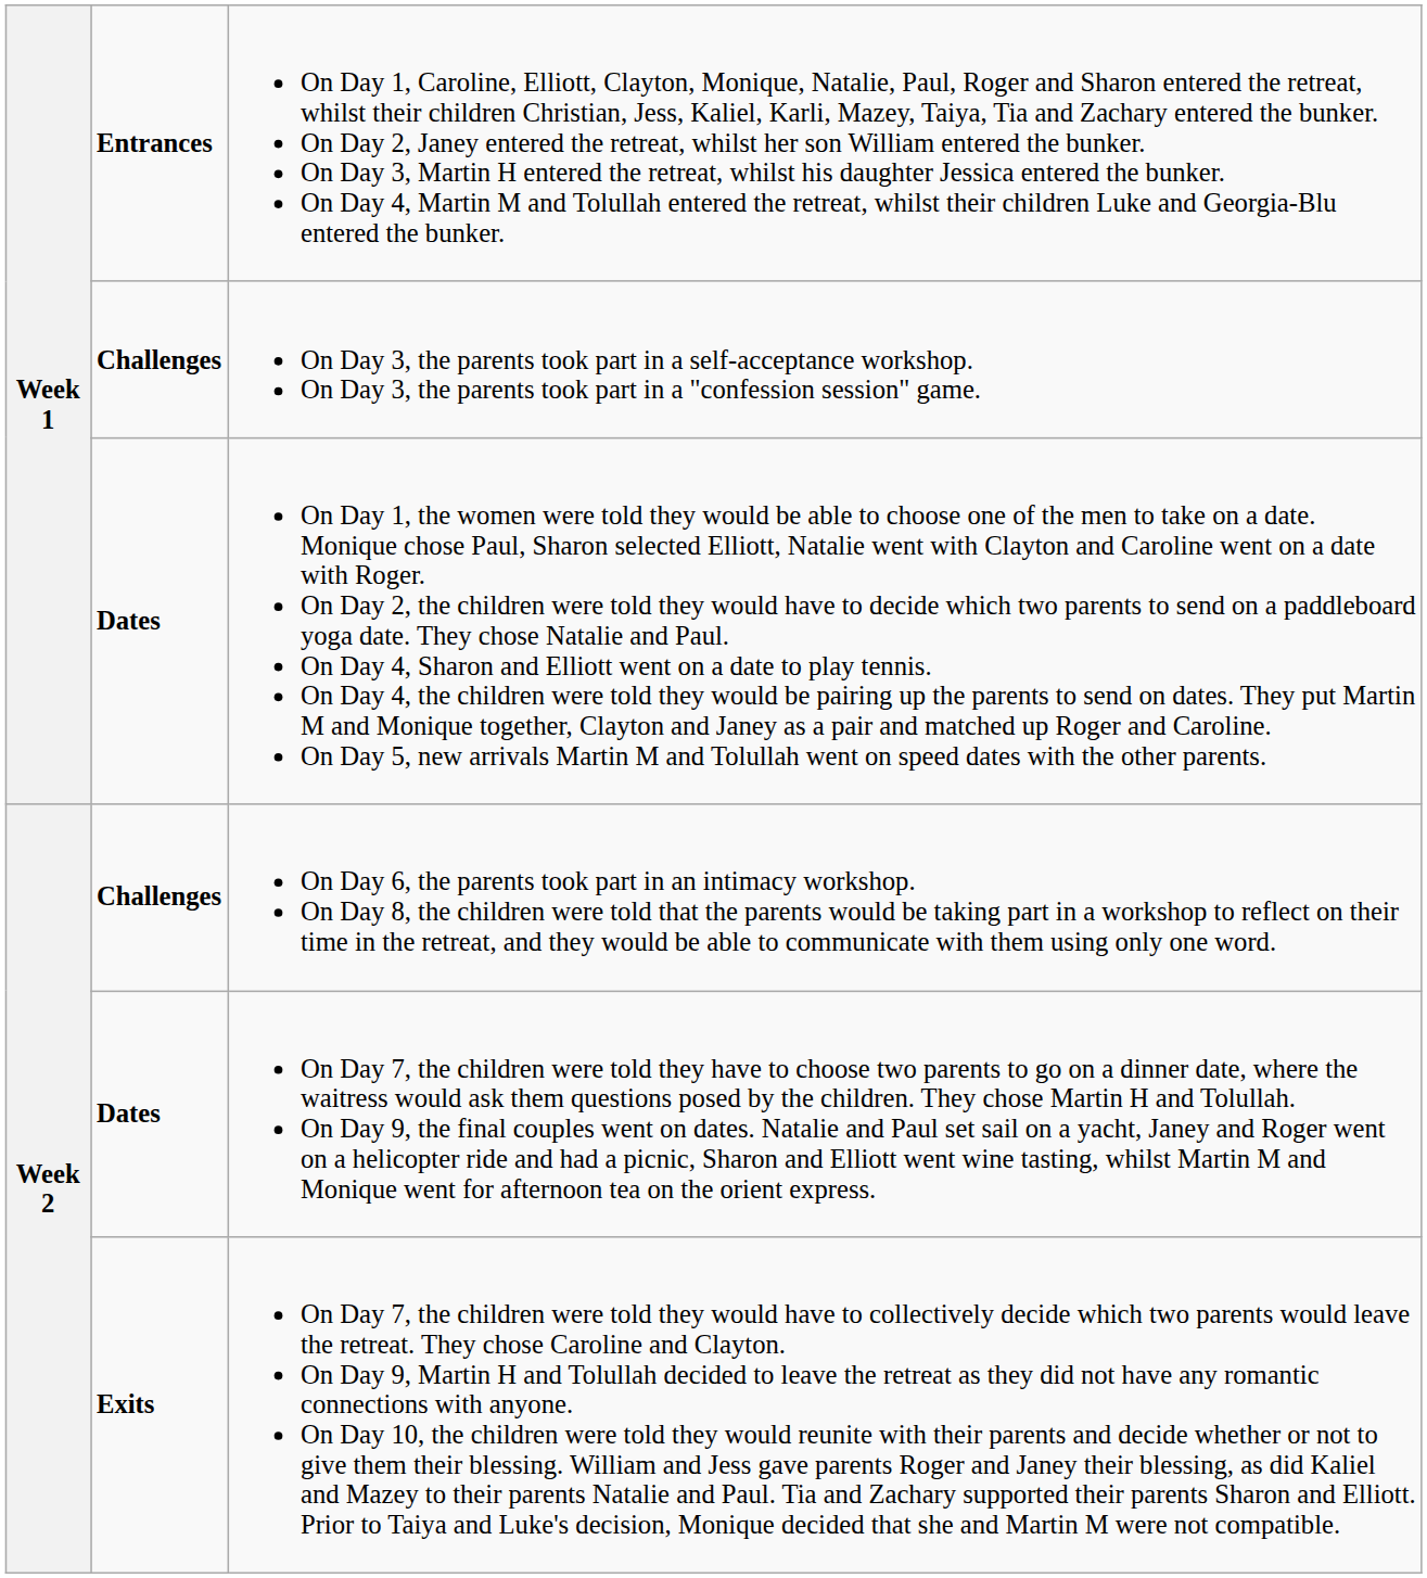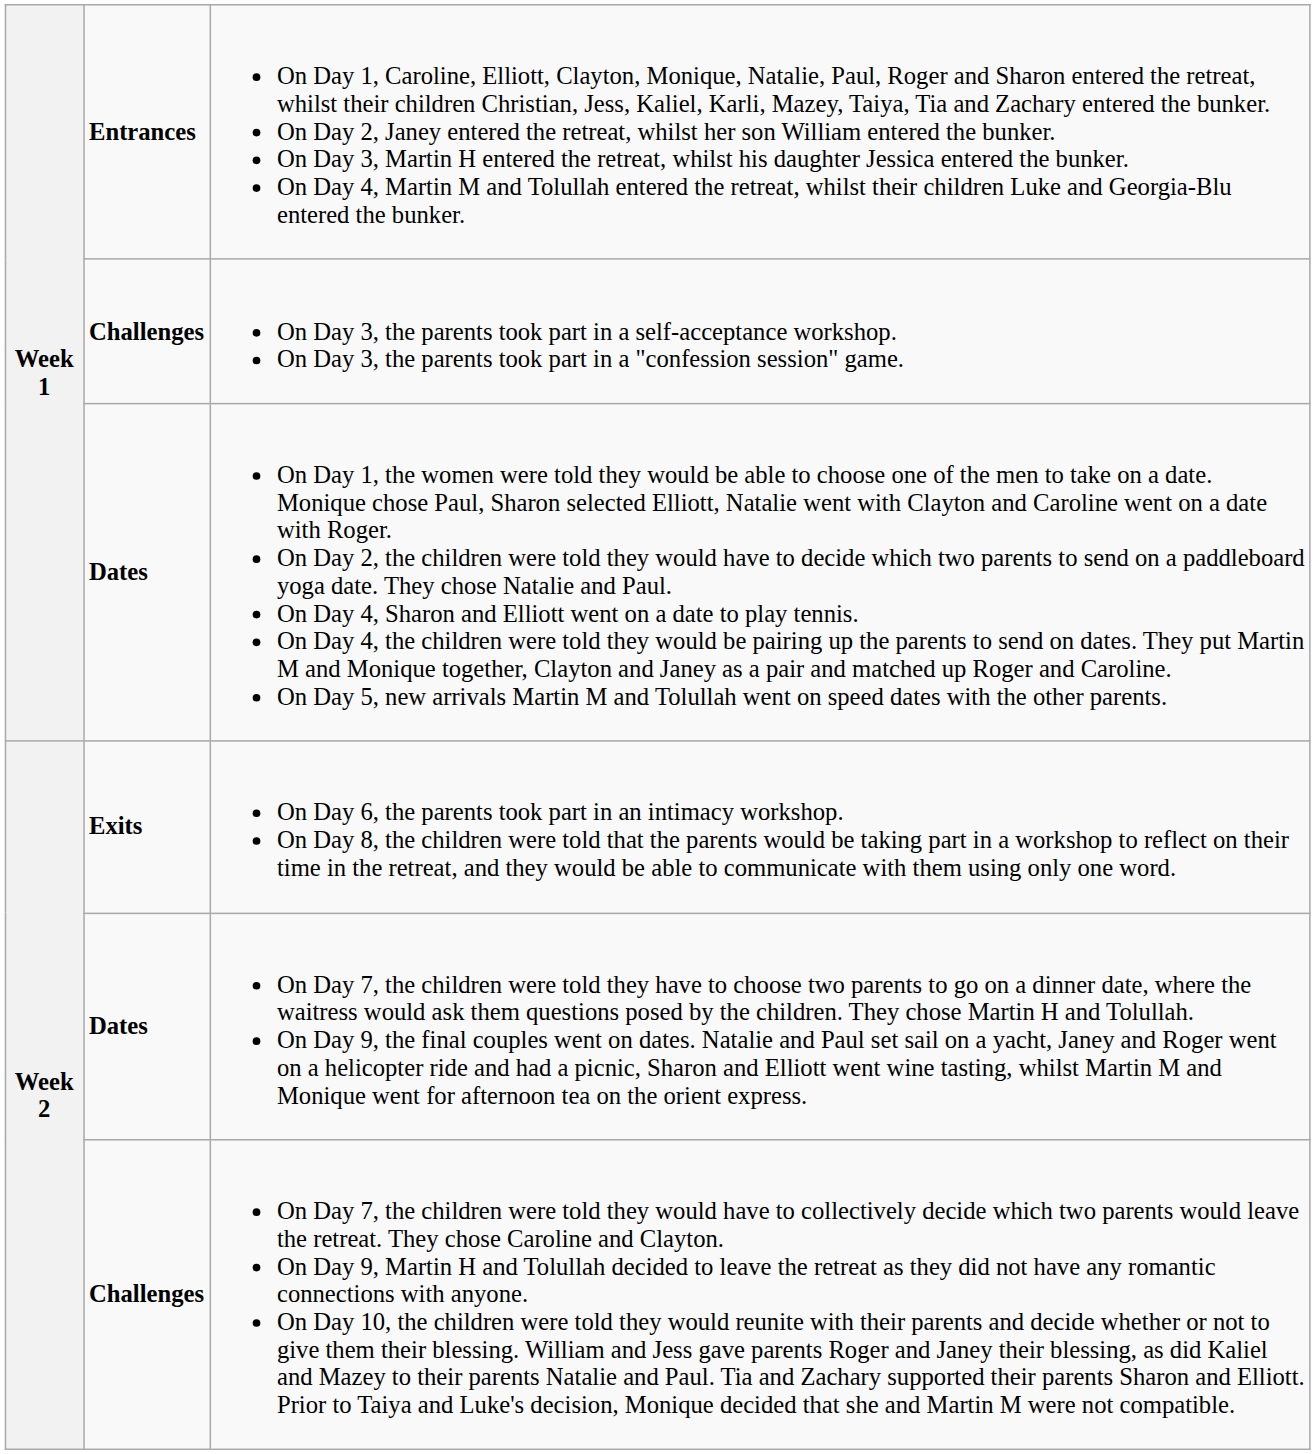row 4 | column 2: Challenges -> Exits
row 6 | column 2: Exits -> Challenges
